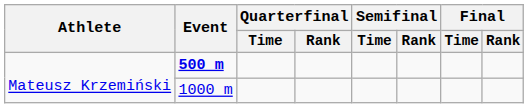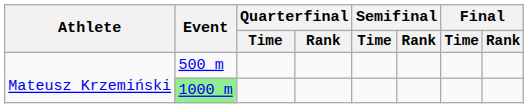500 m | Event: bold -> normal
1000 m | Event: no background -> lightgreen background
